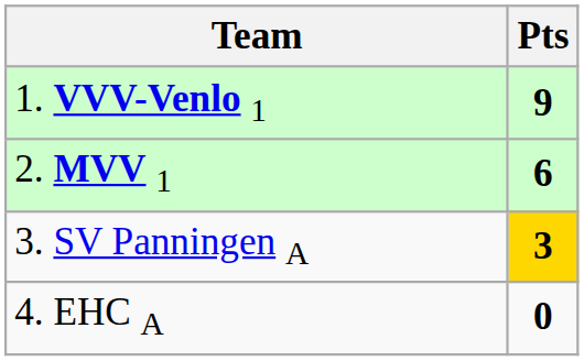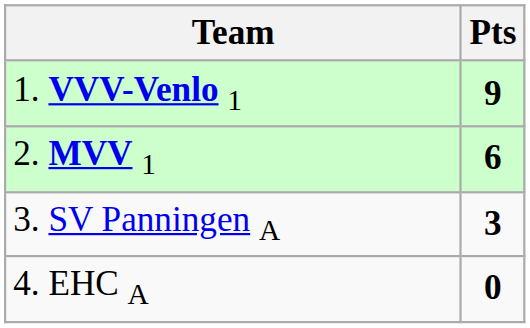3. SV Panningen A | Pts: gold background -> no background
